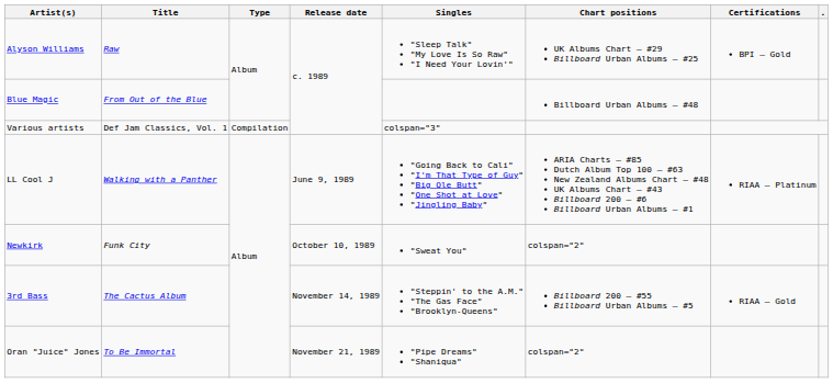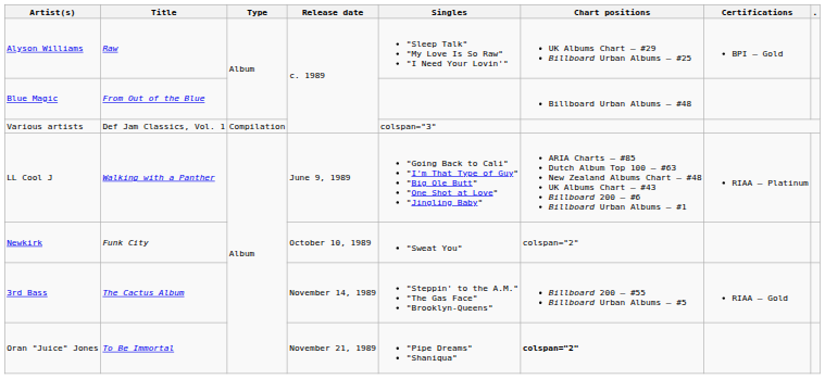Oran "Juice" Jones | Chart positions: normal -> bold
